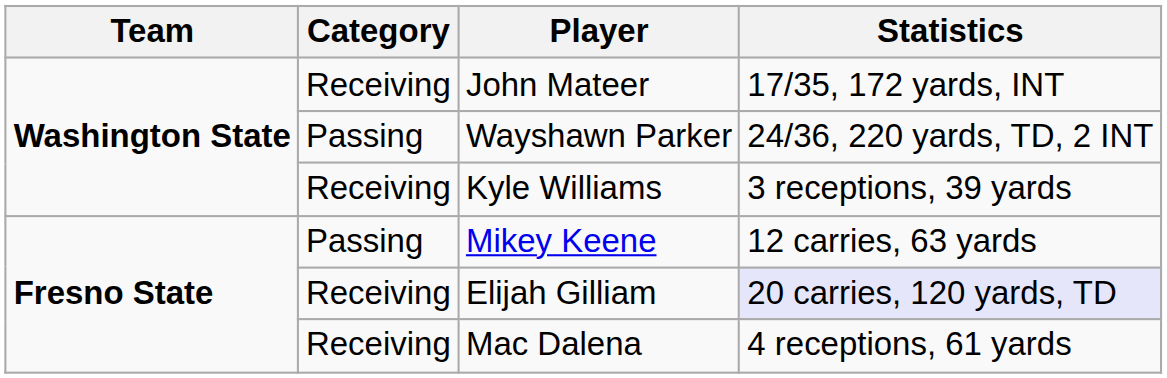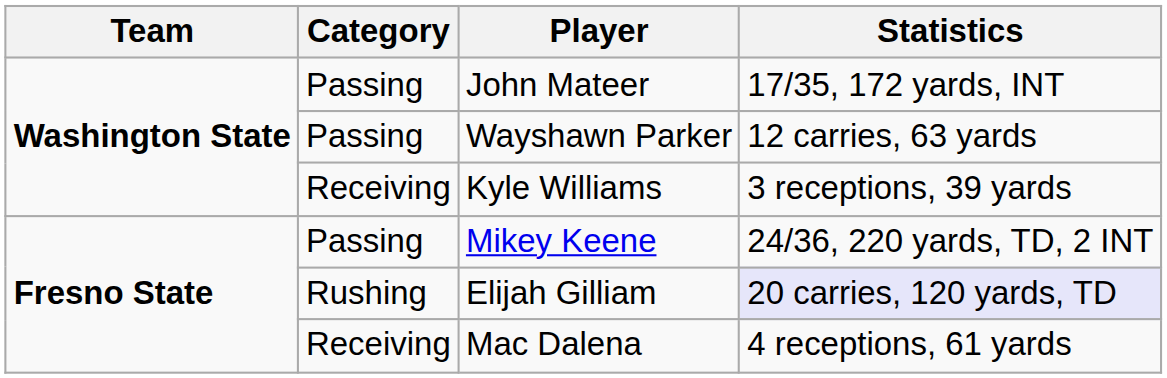John Mateer | Category: Receiving -> Passing
Wayshawn Parker | Statistics: 24/36, 220 yards, TD, 2 INT -> 12 carries, 63 yards
Mikey Keene | Statistics: 12 carries, 63 yards -> 24/36, 220 yards, TD, 2 INT
Elijah Gilliam | Category: Receiving -> Rushing
